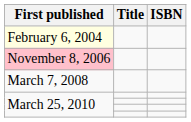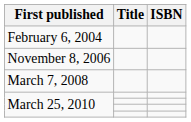February 6, 2004 | First published: lightyellow background -> no background
November 8, 2006 | First published: pink background -> no background
